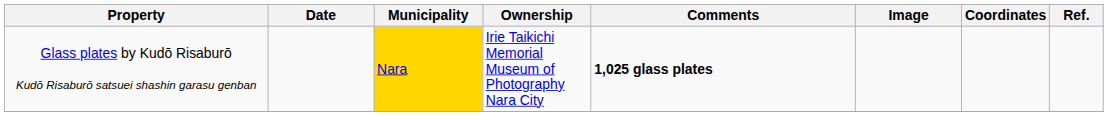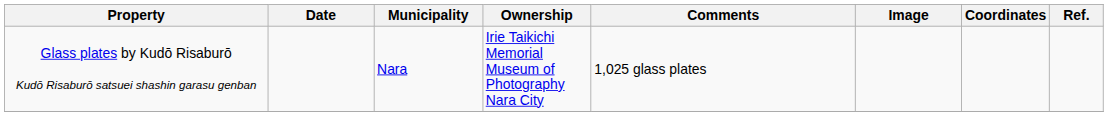row 2 | Municipality: gold background -> no background
row 2 | Comments: bold -> normal
